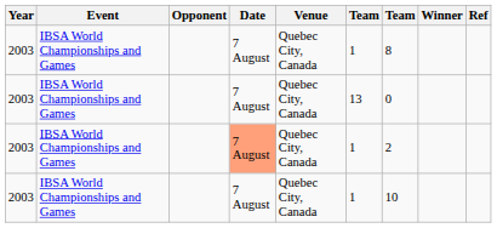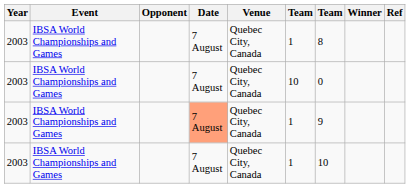row 3 | column 6: 13 -> 10
row 4 | column 7: 2 -> 9
